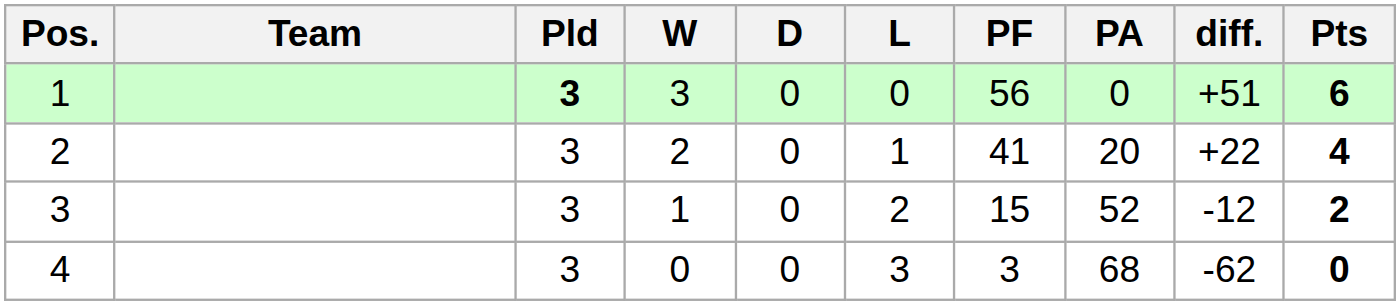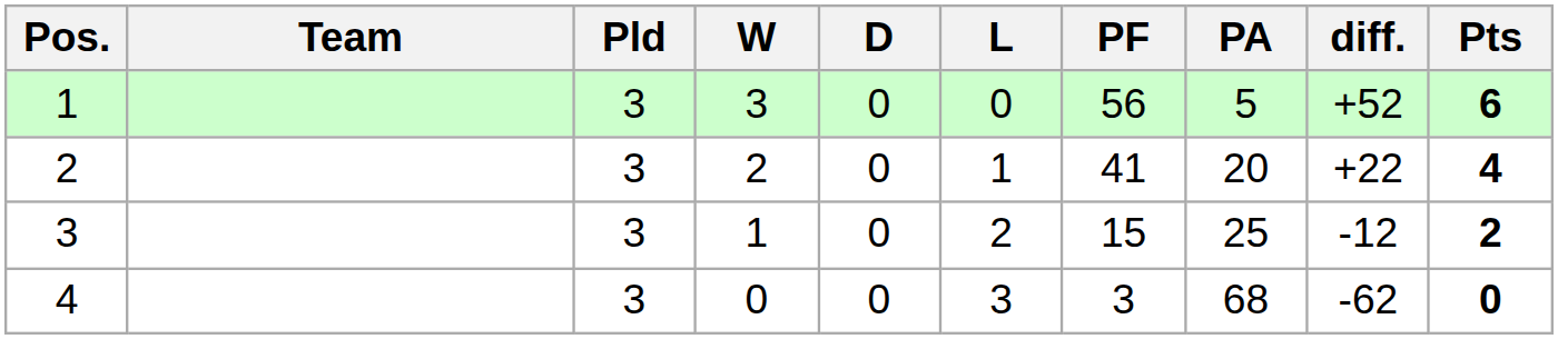row 2 | Pld: bold -> normal
row 2 | PA: 0 -> 5
row 2 | diff.: +51 -> +52
row 4 | PA: 52 -> 25
